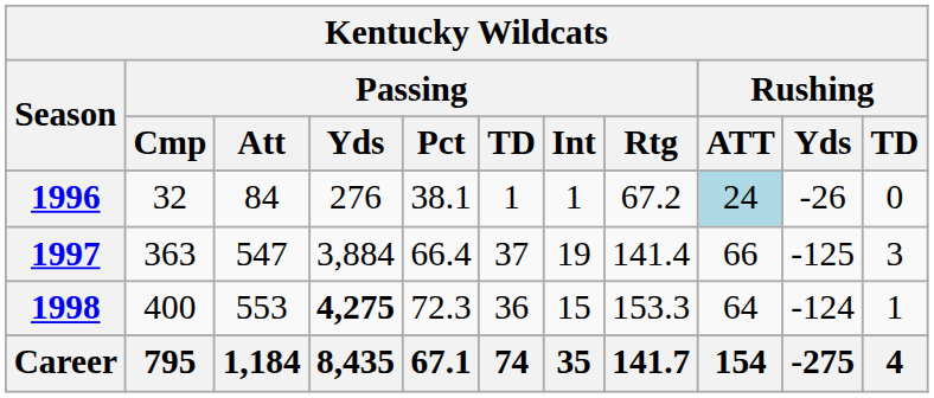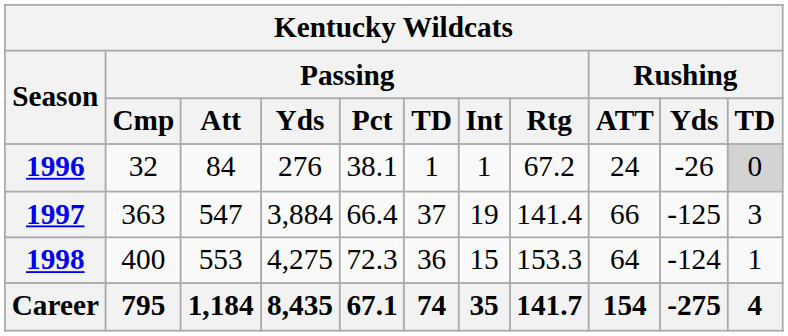1996 | Rushing / ATT: lightblue background -> no background
1996 | Rushing / TD: no background -> lightgrey background
1998 | Passing / Yds: bold -> normal
